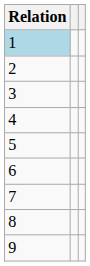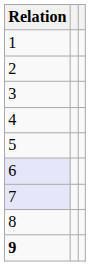1 | Relation: lightblue background -> no background
6 | Relation: no background -> lavender background
7 | Relation: no background -> lavender background
9 | Relation: normal -> bold
